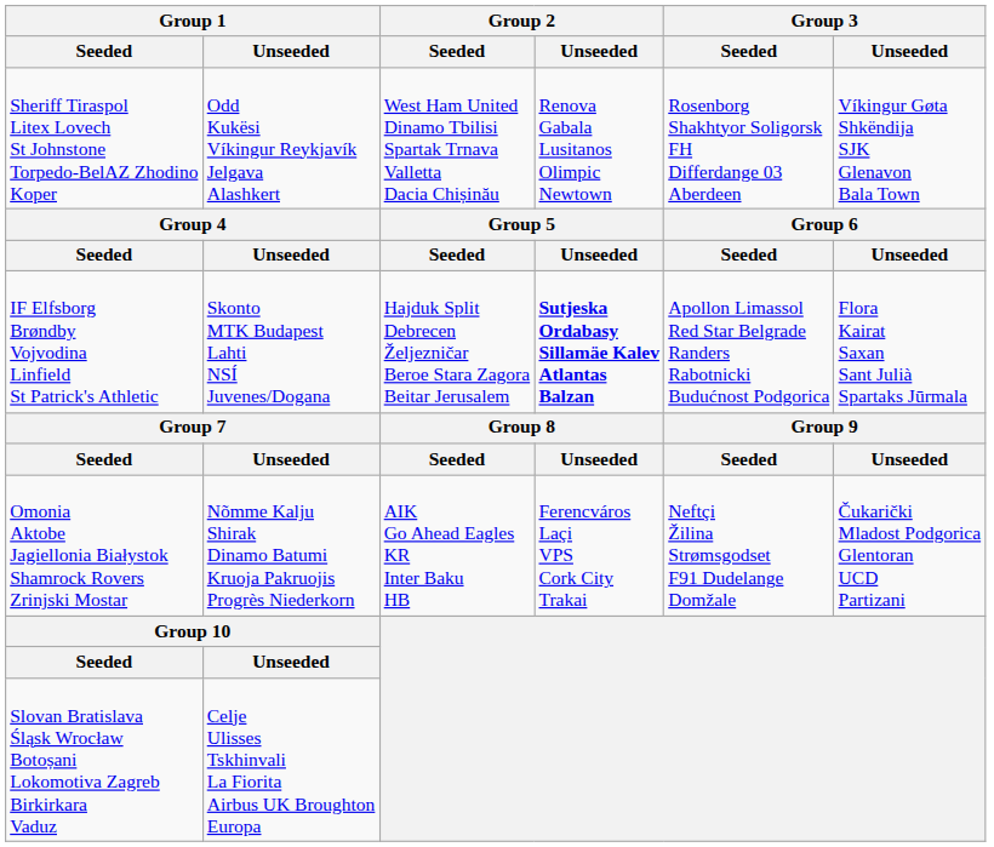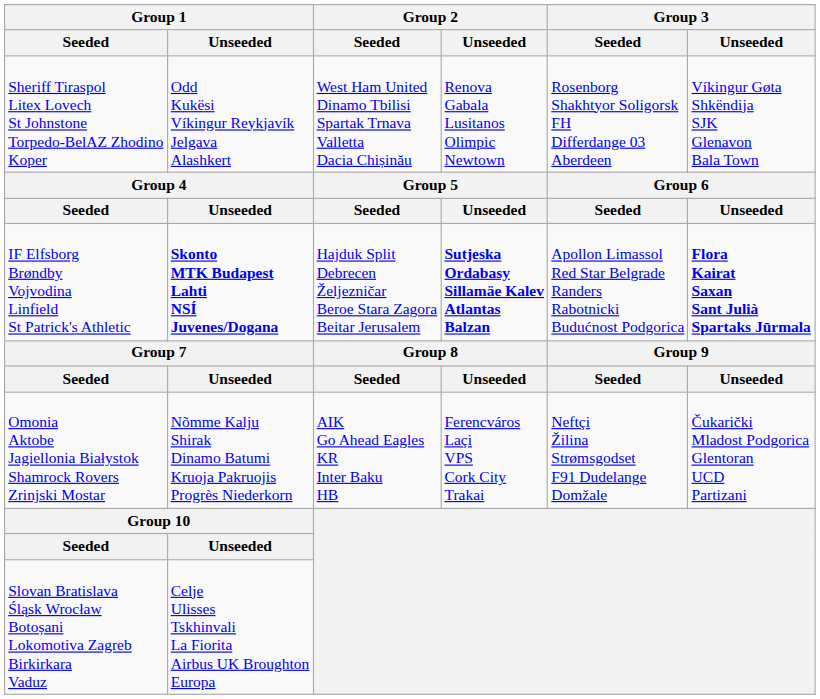IF Elfsborg Brøndby Vojvodina Linfield St Patrick's Athletic | Group 1 / Unseeded: normal -> bold
IF Elfsborg Brøndby Vojvodina Linfield St Patrick's Athletic | Group 3 / Unseeded: normal -> bold
